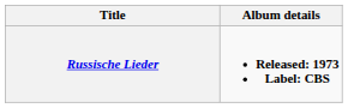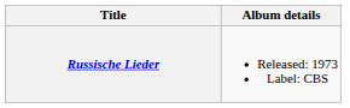Russische Lieder | Album details: bold -> normal
